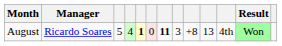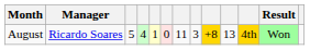August | column 5: bold -> normal
August | column 7: bold -> normal
August | column 9: no background -> gold background
August | column 11: no background -> gold background
